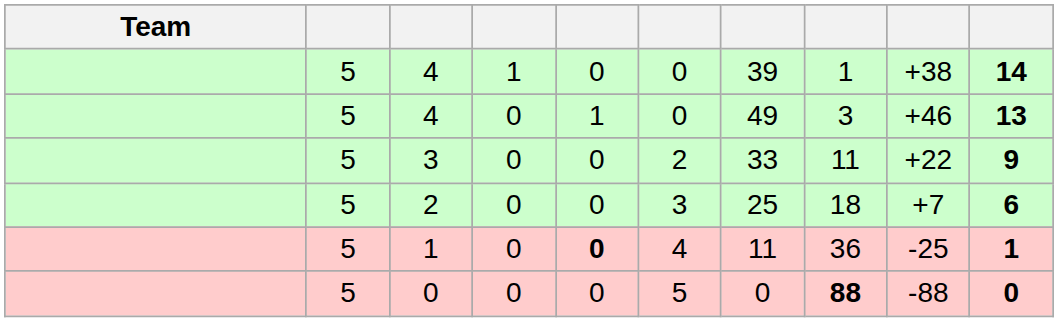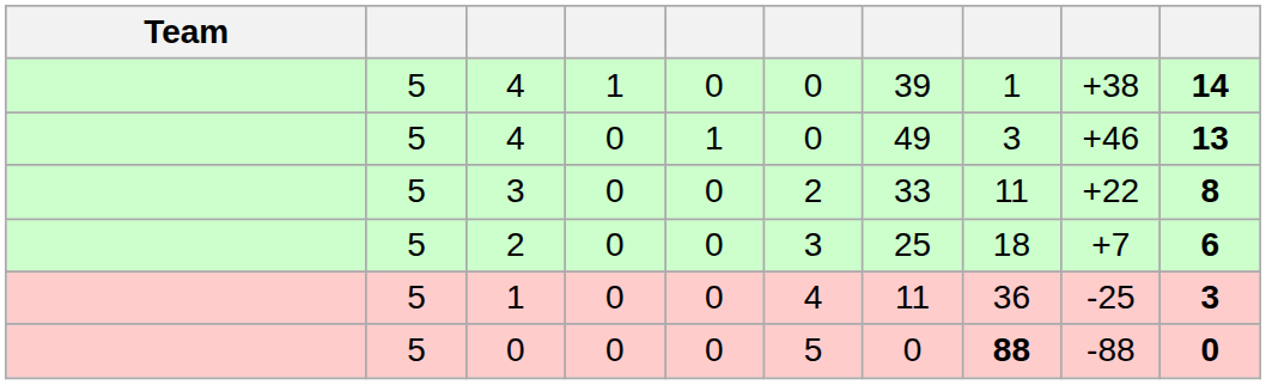row 4 | column 10: 9 -> 8
row 6 | column 5: bold -> normal
row 6 | column 10: 1 -> 3
